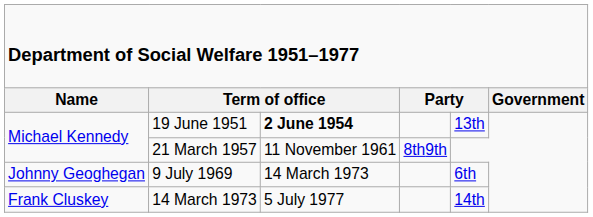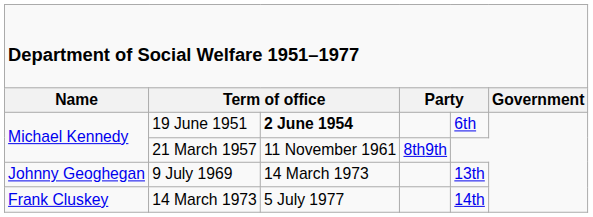19 June 1951 | column 5: 13th -> 6th
9 July 1969 | column 5: 6th -> 13th
